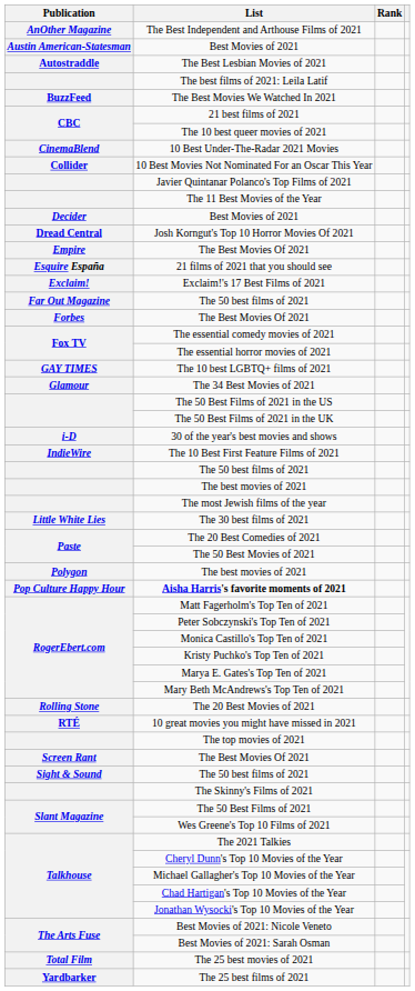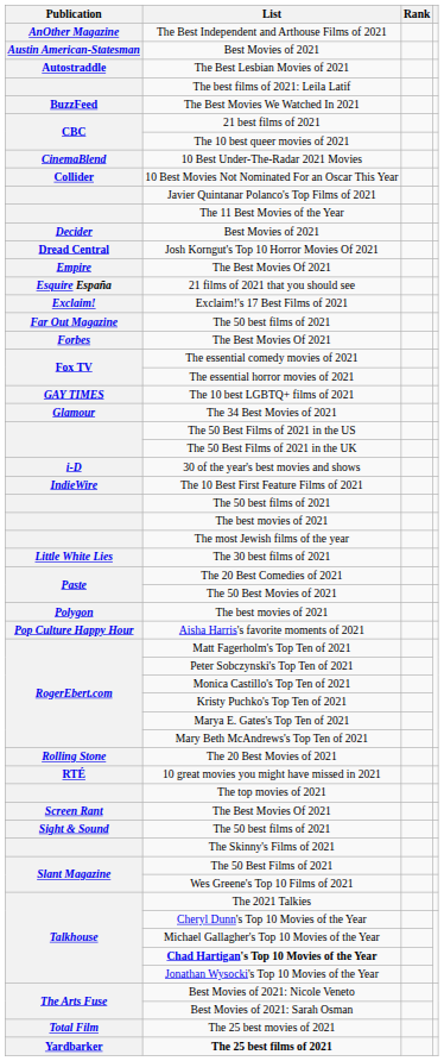Aisha Harris's favorite moments of 2021 | List: bold -> normal
Chad Hartigan's Top 10 Movies of the Year | List: normal -> bold
The 25 best films of 2021 | List: normal -> bold
